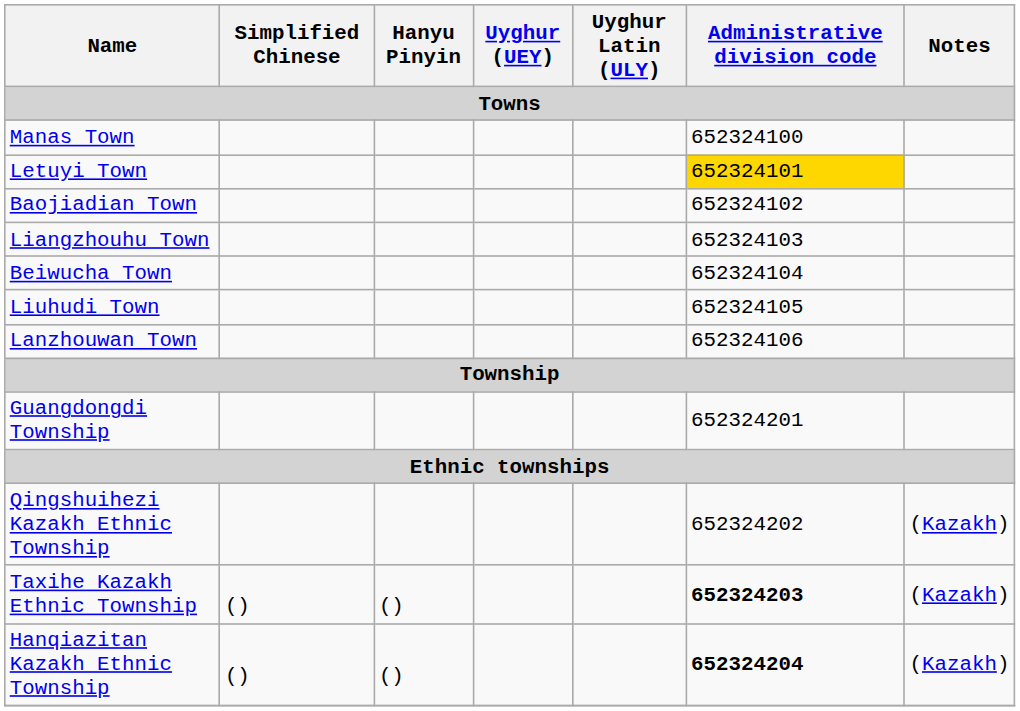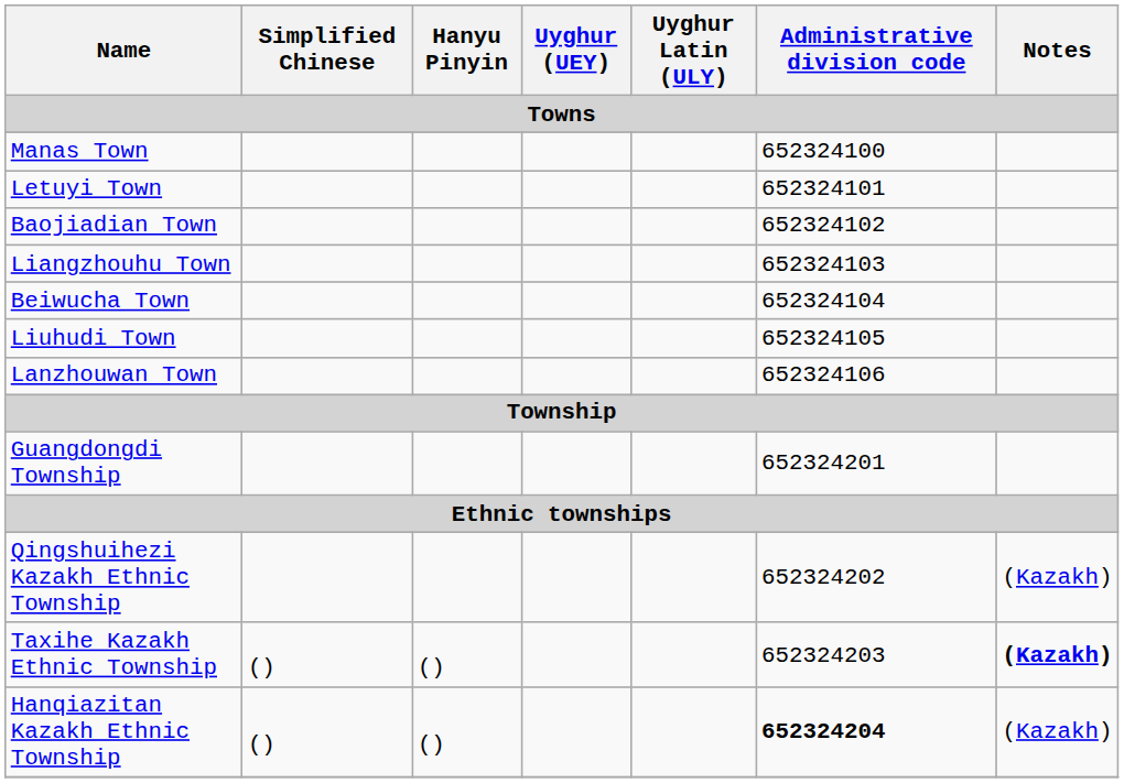Letuyi Town | Administrative division code: gold background -> no background
Taxihe Kazakh Ethnic Township | Administrative division code: bold -> normal
Taxihe Kazakh Ethnic Township | Notes: normal -> bold
